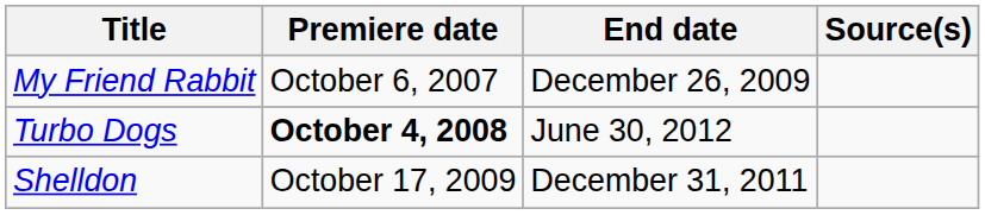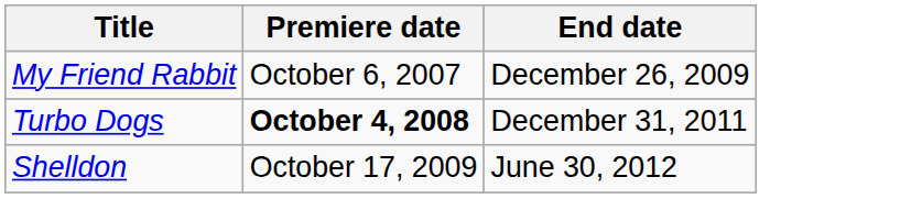- column: Source(s)
Turbo Dogs | End date: June 30, 2012 -> December 31, 2011
Shelldon | End date: December 31, 2011 -> June 30, 2012
